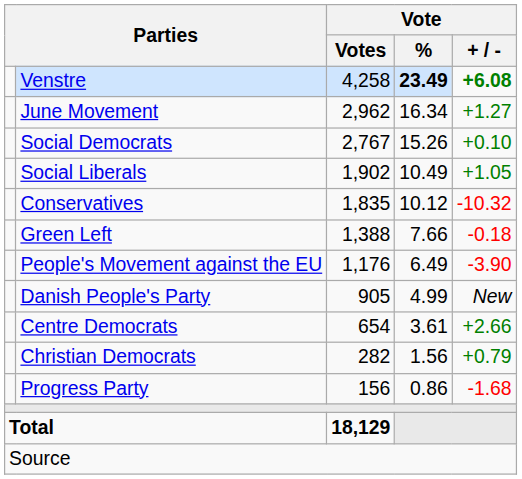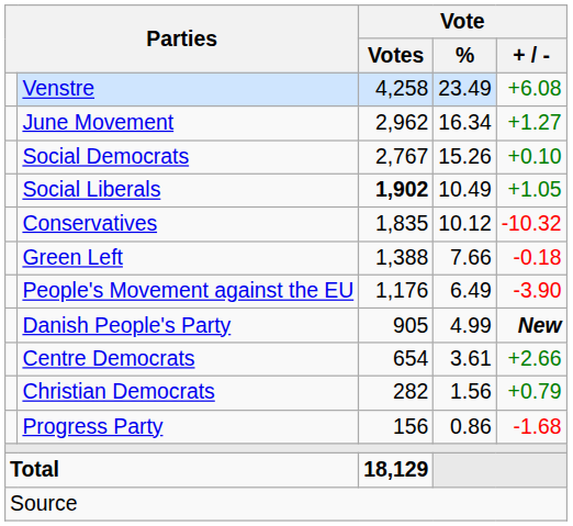Venstre | Vote / %: bold -> normal
Venstre | Vote / + / -: bold -> normal
Social Liberals | Vote / Votes: normal -> bold
Danish People's Party | Vote / + / -: normal -> bold
